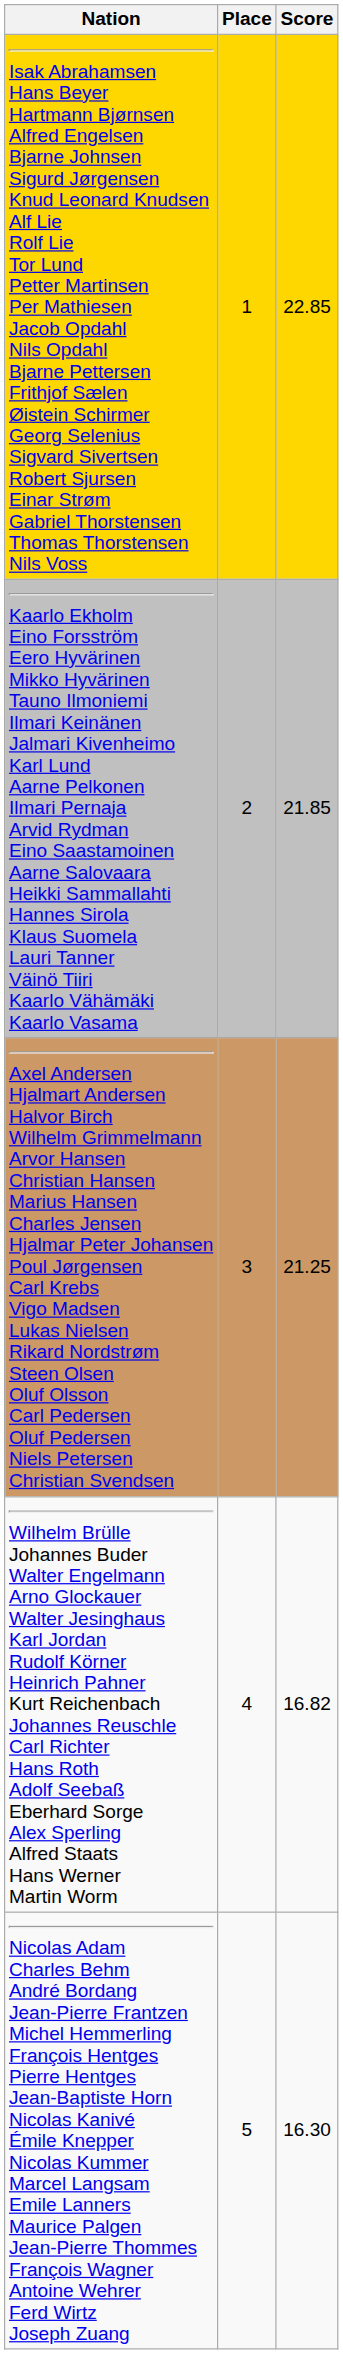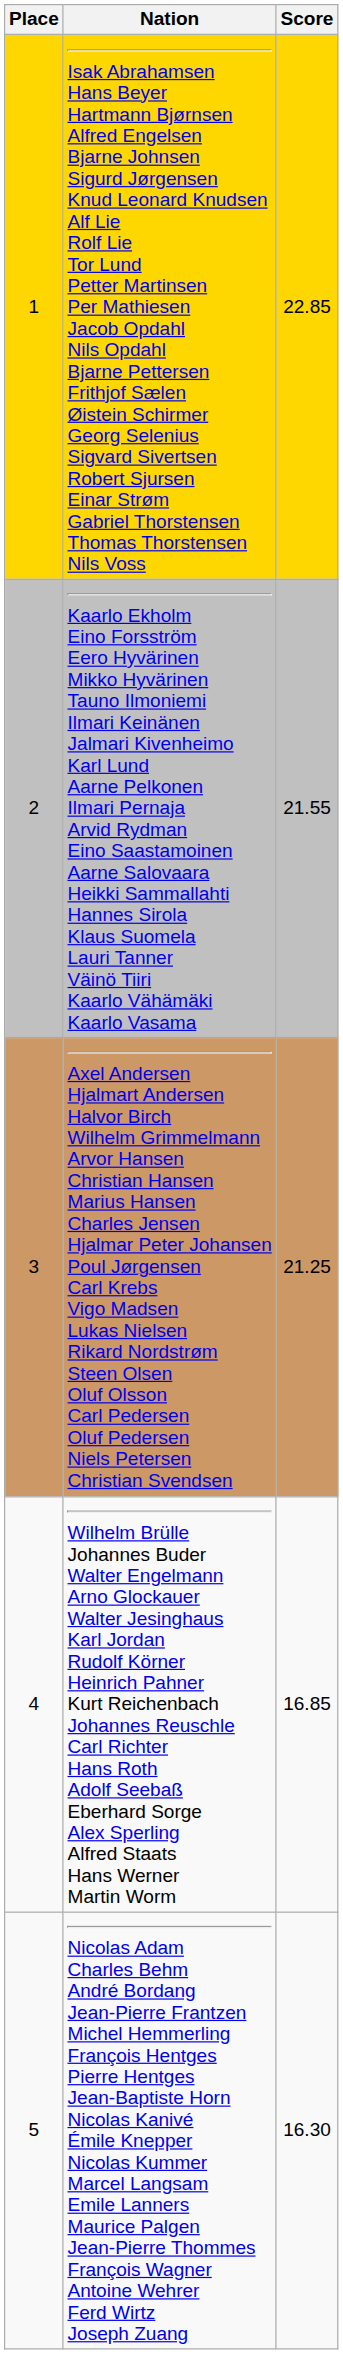columns swapped: Place <-> Nation
row 3 | Score: 21.85 -> 21.55
row 5 | Score: 16.82 -> 16.85
